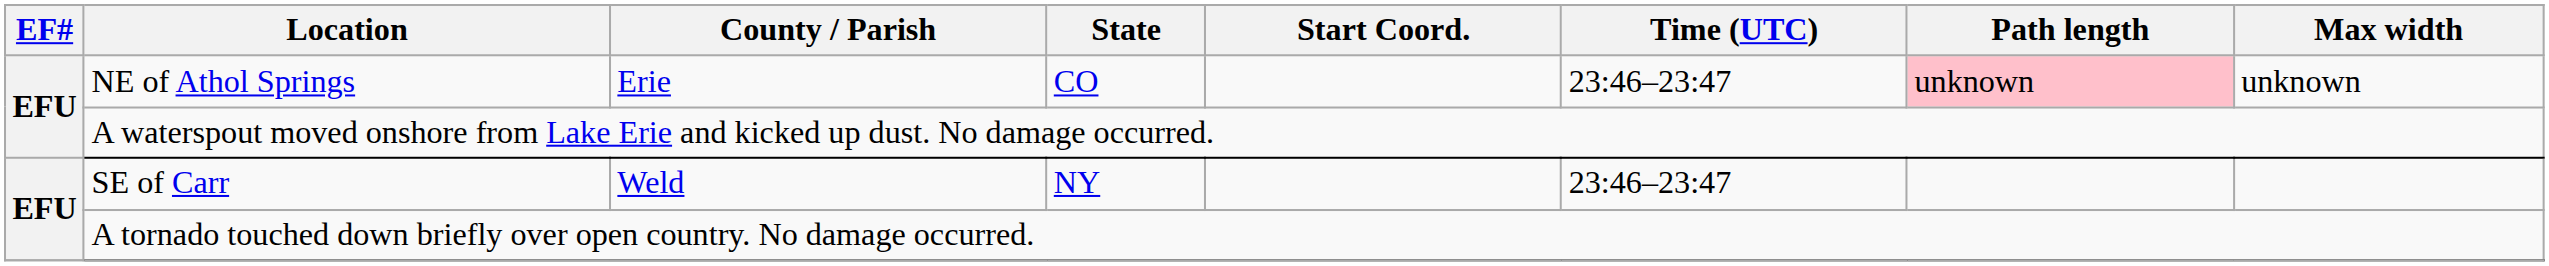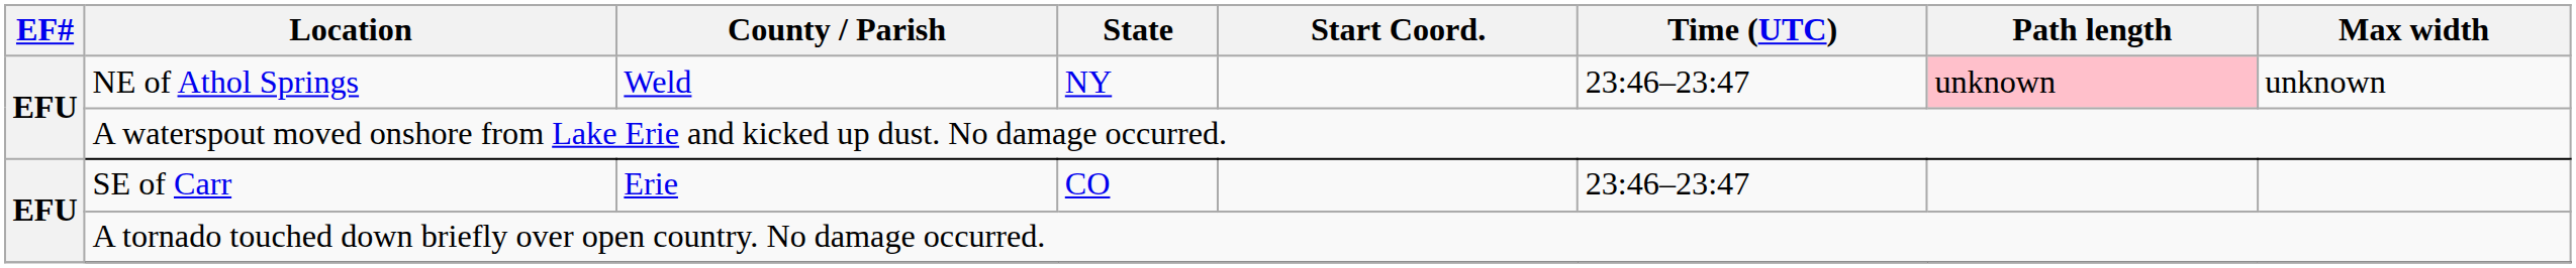NE of Athol Springs | County / Parish: Erie -> Weld
NE of Athol Springs | State: CO -> NY
SE of Carr | County / Parish: Weld -> Erie
SE of Carr | State: NY -> CO
